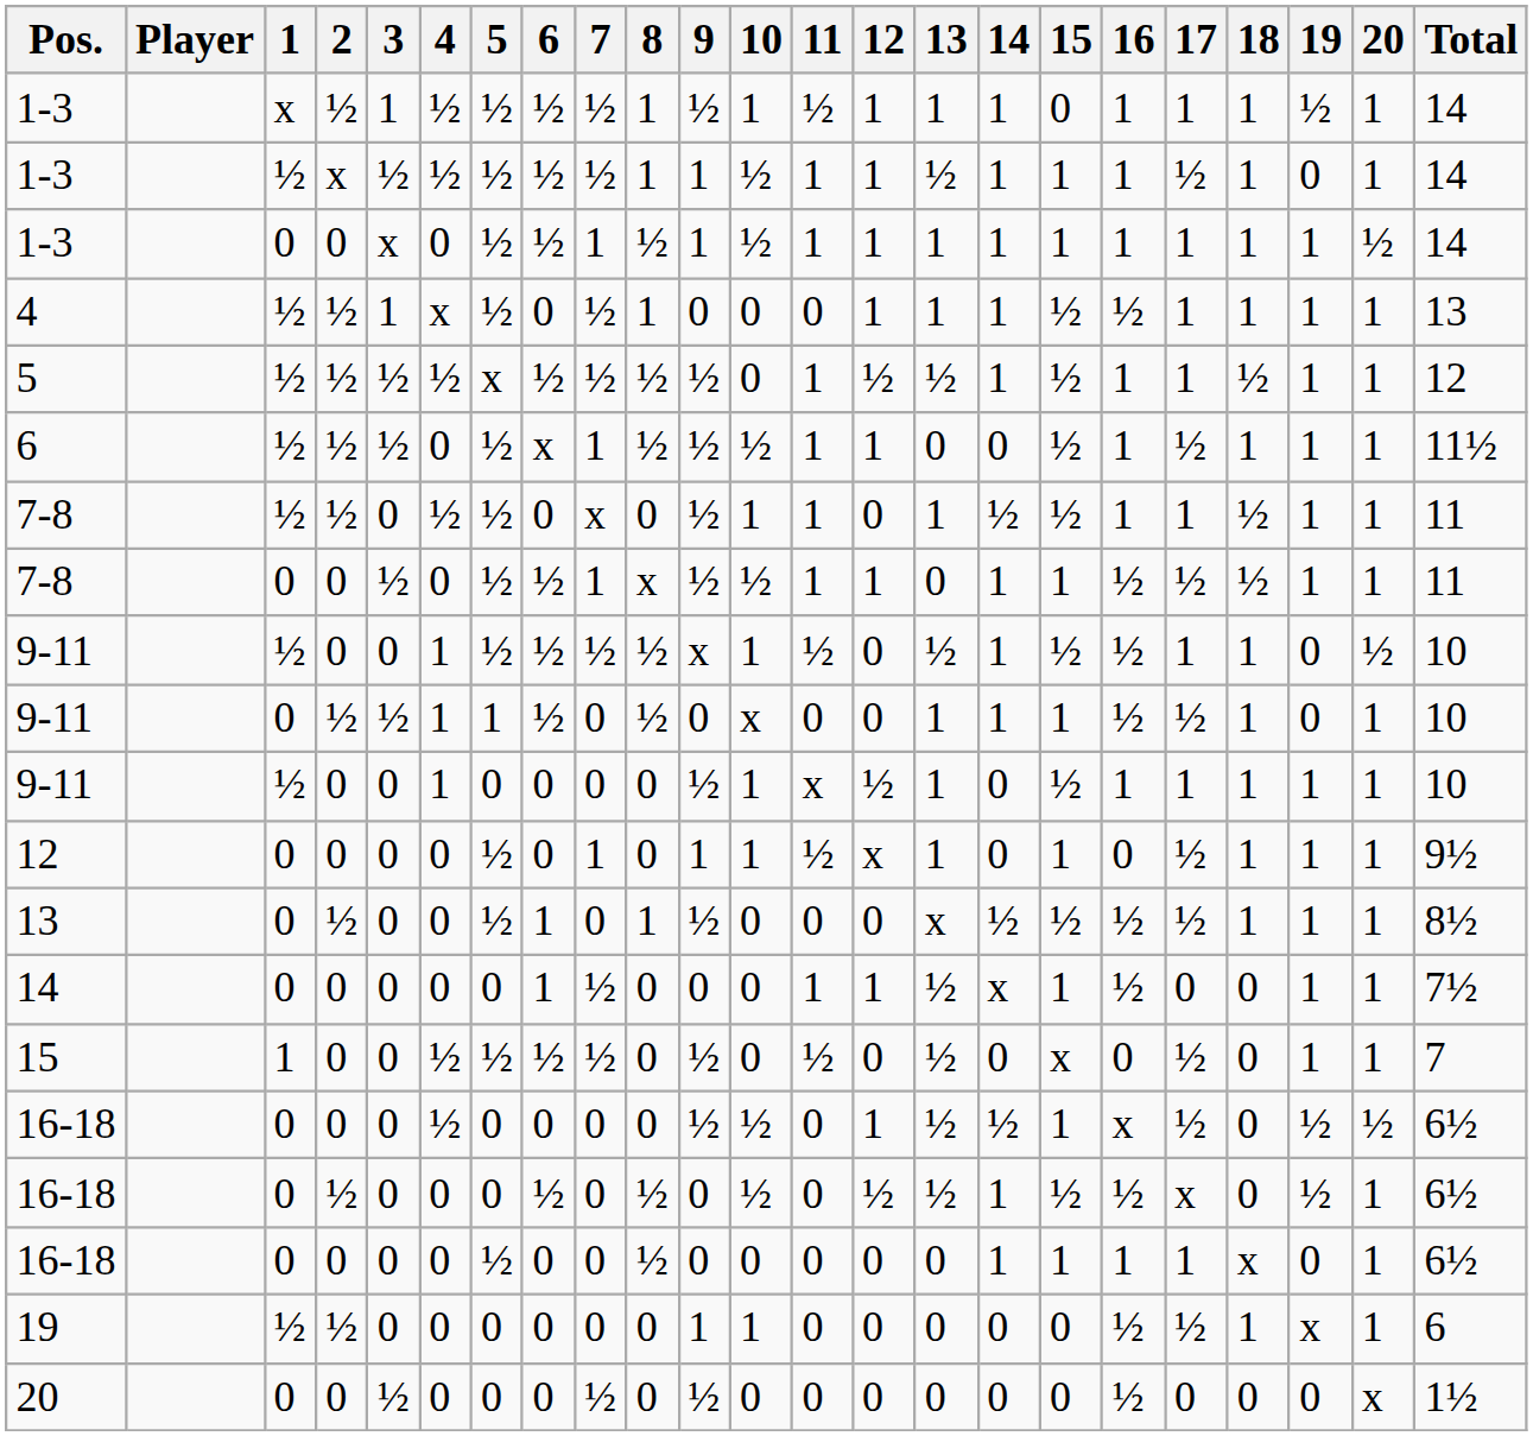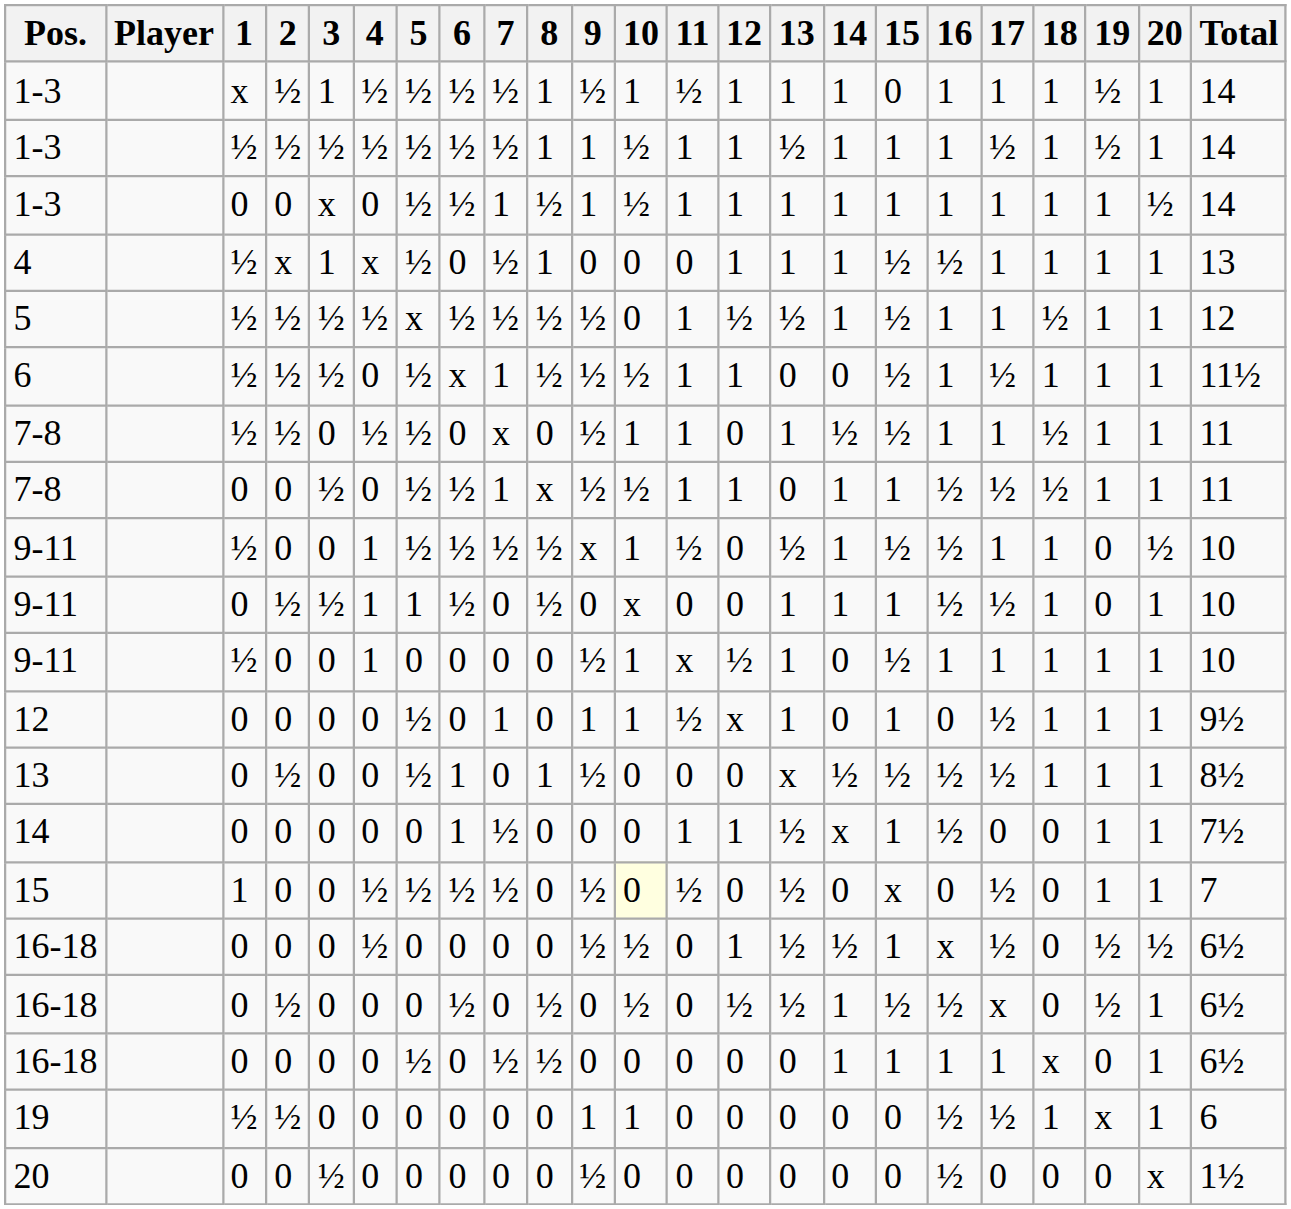row 3 | 2: x -> ½
row 3 | 19: 0 -> ½
row 5 | 2: ½ -> x
row 16 | 10: no background -> lightyellow background
row 19 | 7: 0 -> ½
row 21 | 7: ½ -> 0
